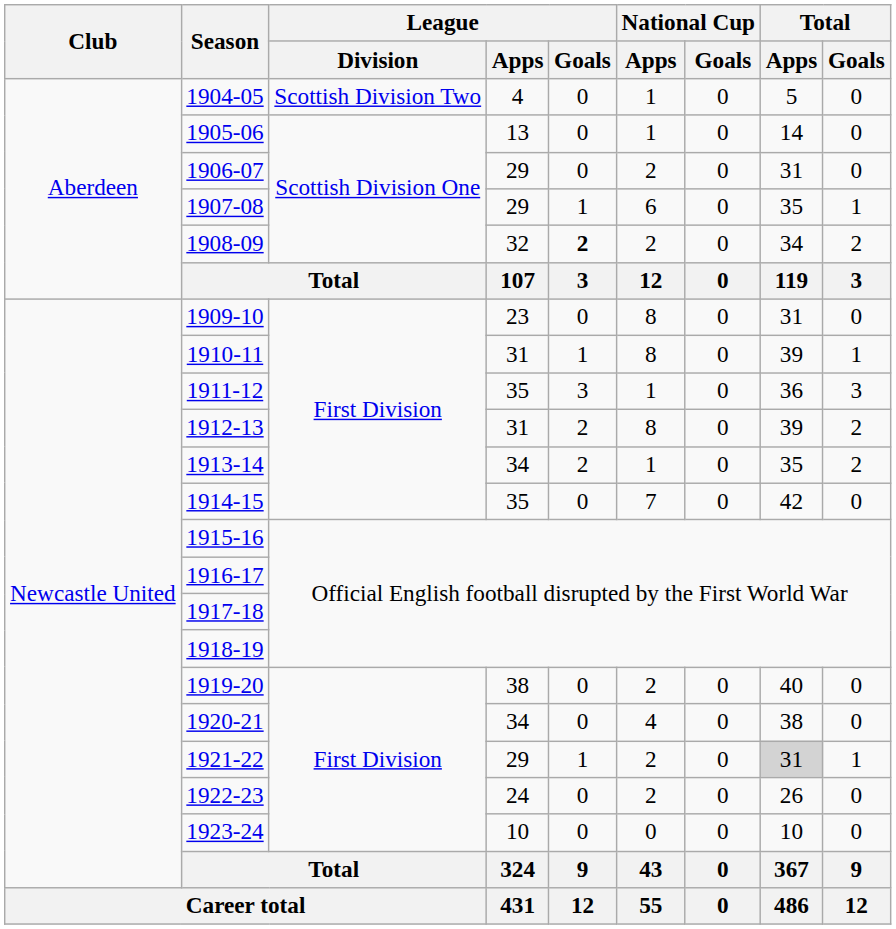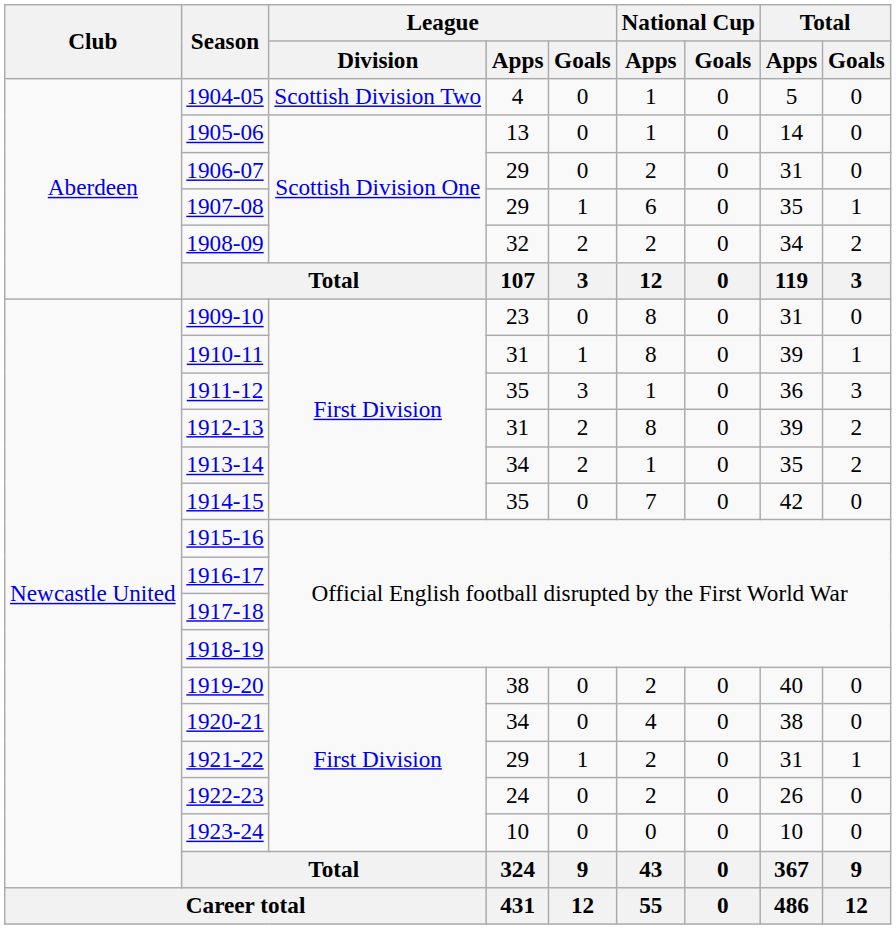1908-09 | League / Goals: bold -> normal
1921-22 | Total / Apps: lightgrey background -> no background
